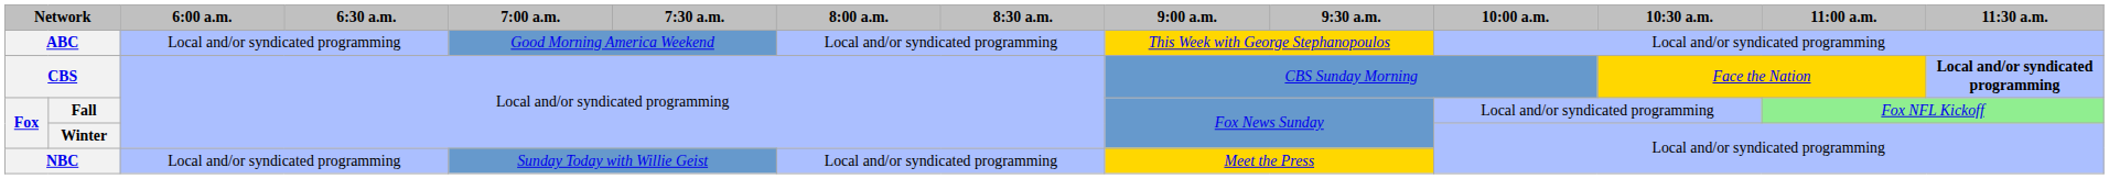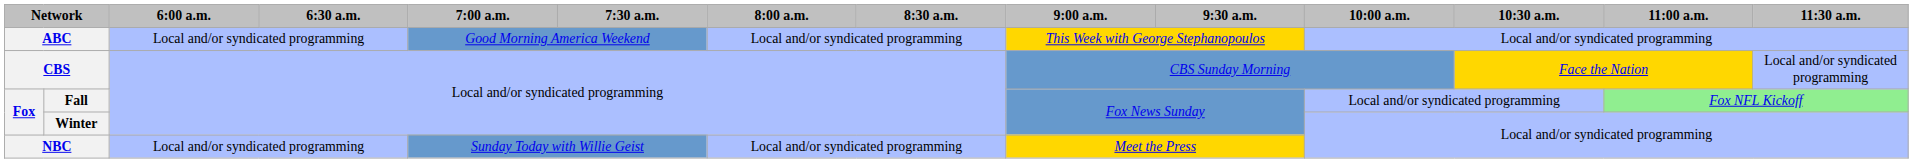CBS | 11:30 a.m.: bold -> normal
